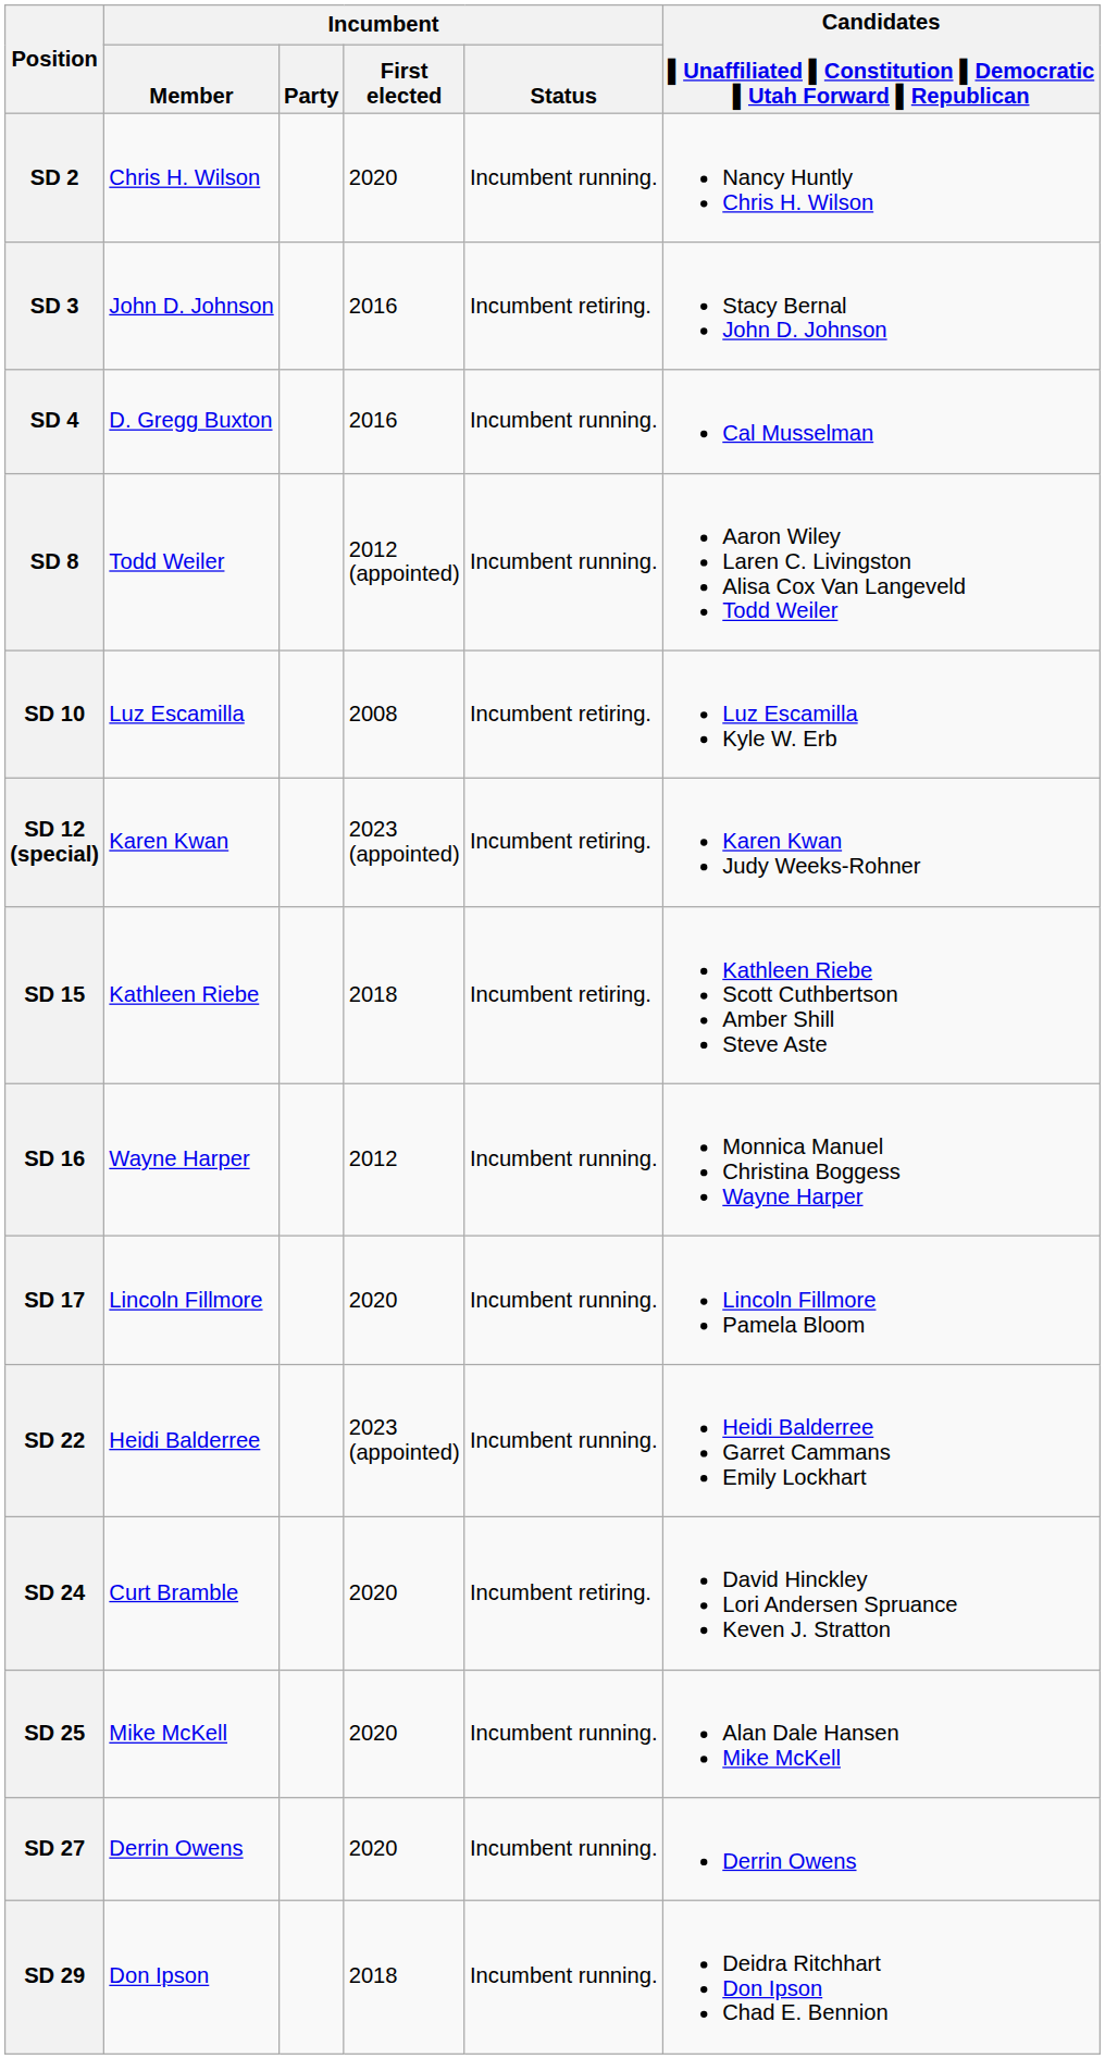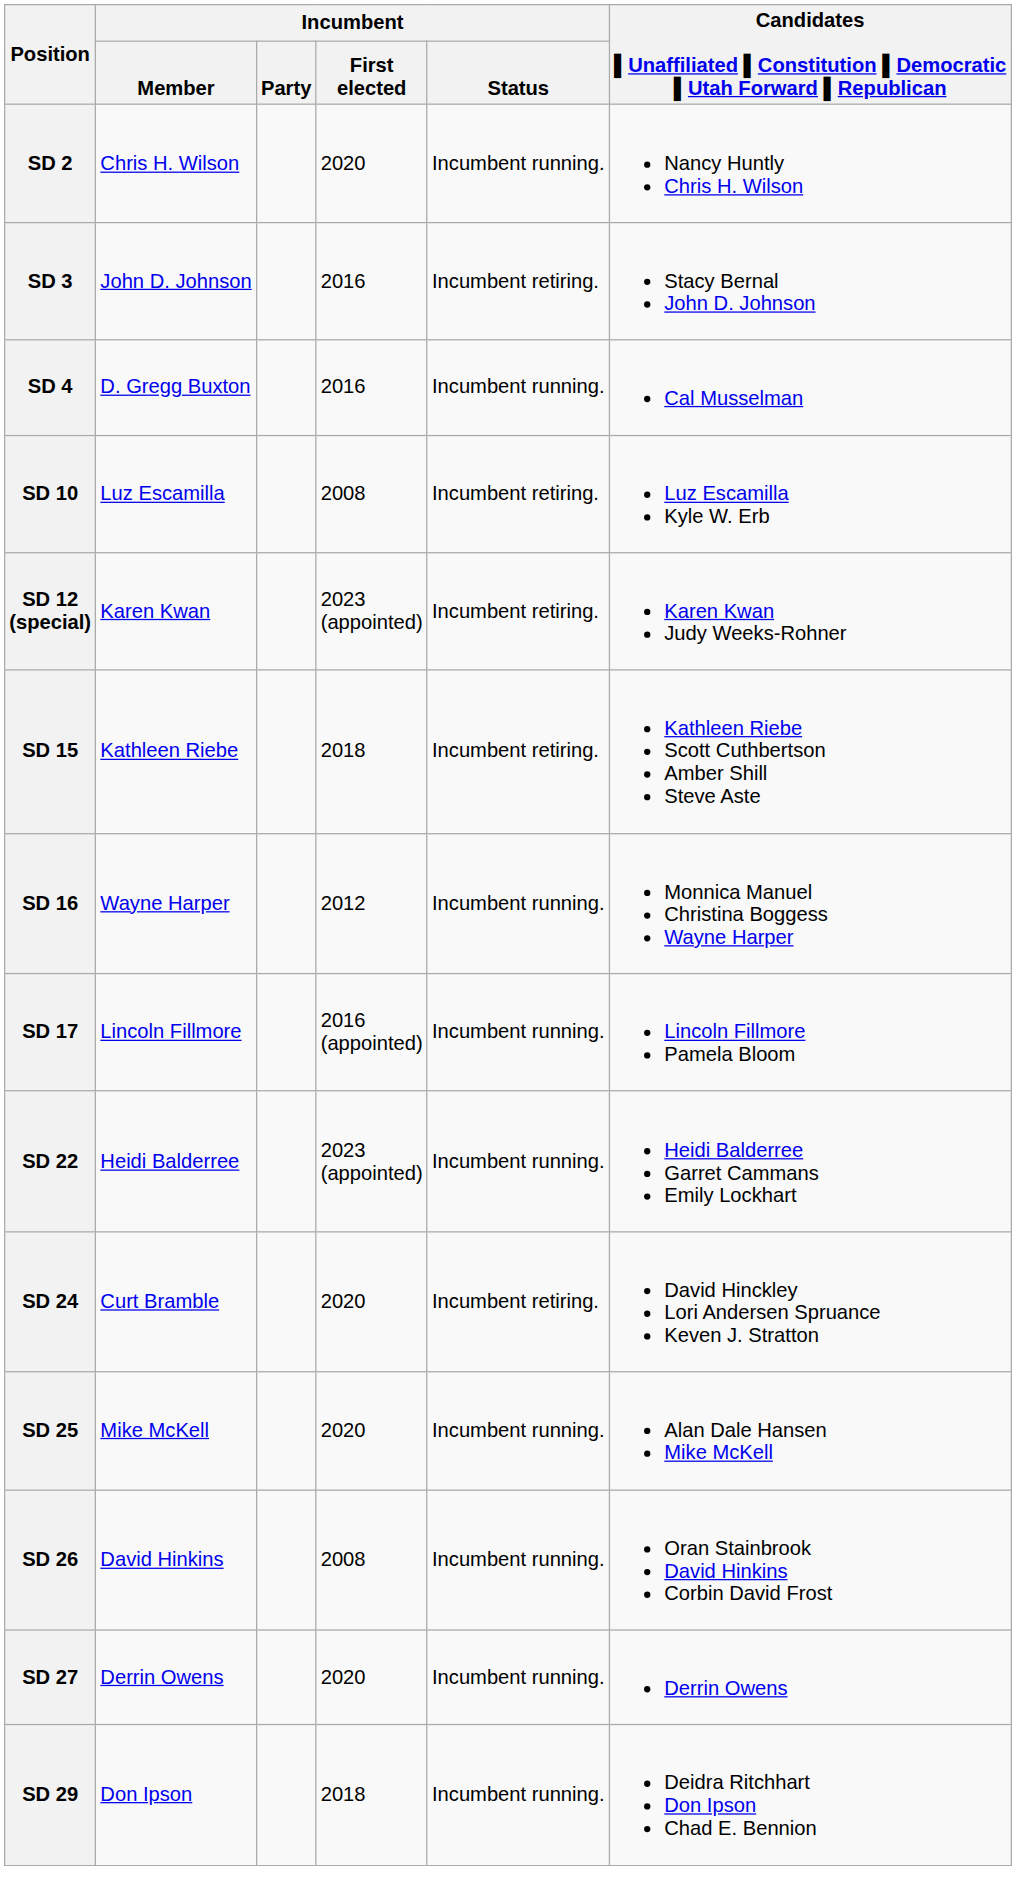- row: SD 8 | Todd Weiler | 2012 (appointed) | Incumbent running. | Aaron Wiley Laren C. Livingston Alisa Cox Van Langeveld Todd Weiler
SD 17 | Incumbent / First elected: 2020 -> 2016 (appointed)
+ row: SD 26 | David Hinkins | 2008 | Incumbent running. | Oran Stainbrook David Hinkins Corbin David Frost
